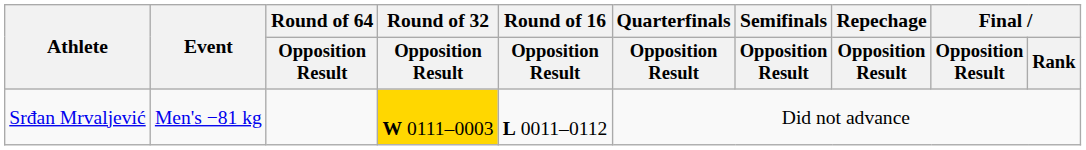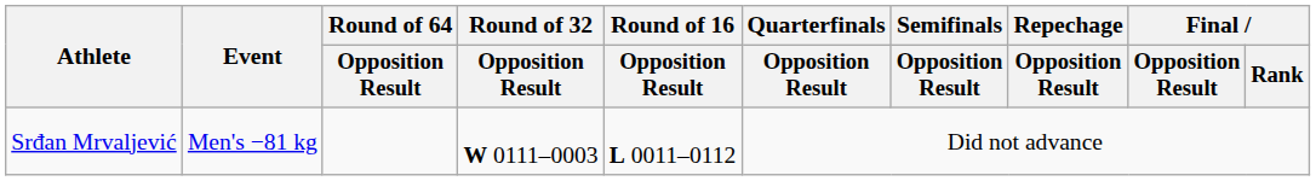Srđan Mrvaljević | Round of 32 / Opposition Result: gold background -> no background
